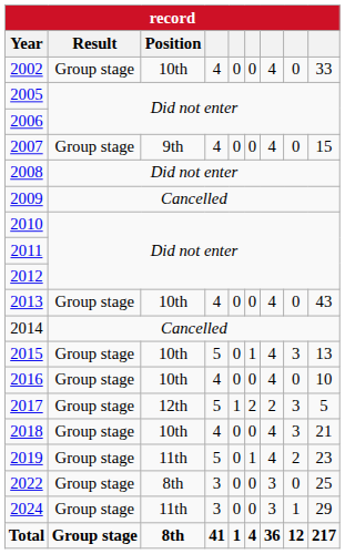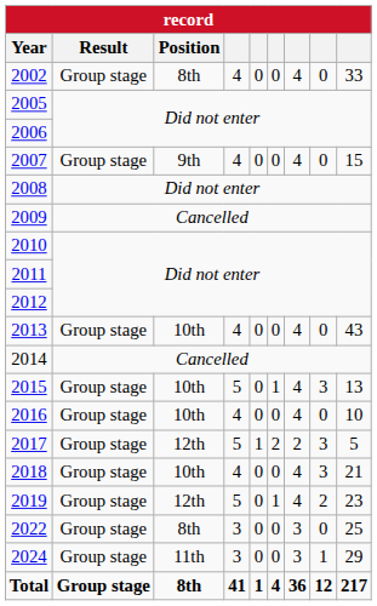2002 | Position: 10th -> 8th
2019 | Position: 11th -> 12th
